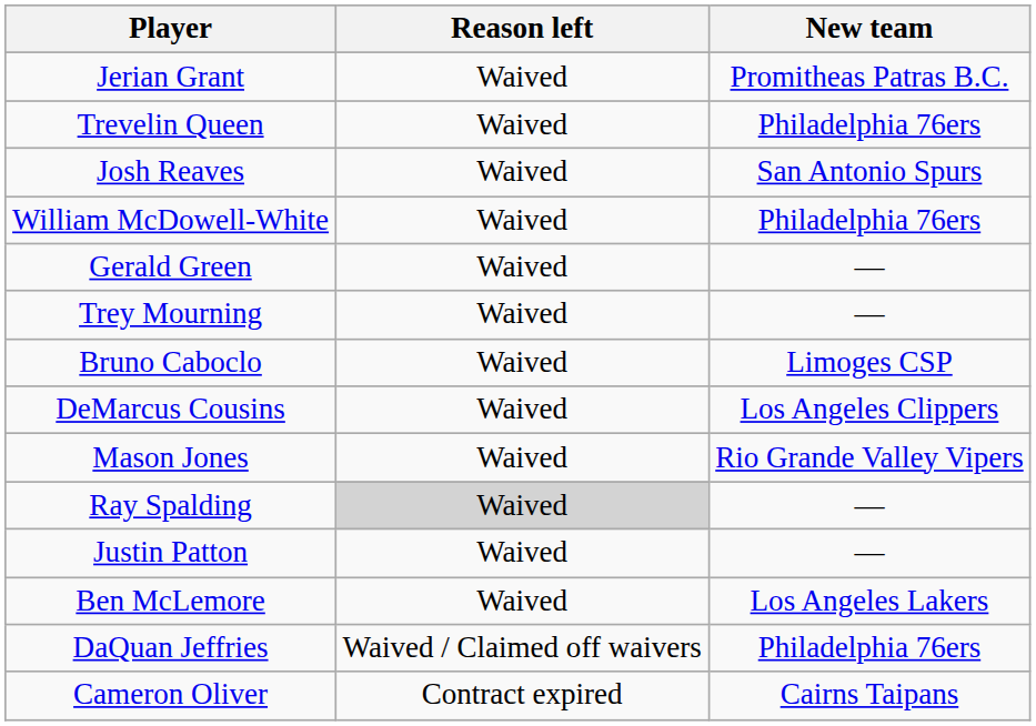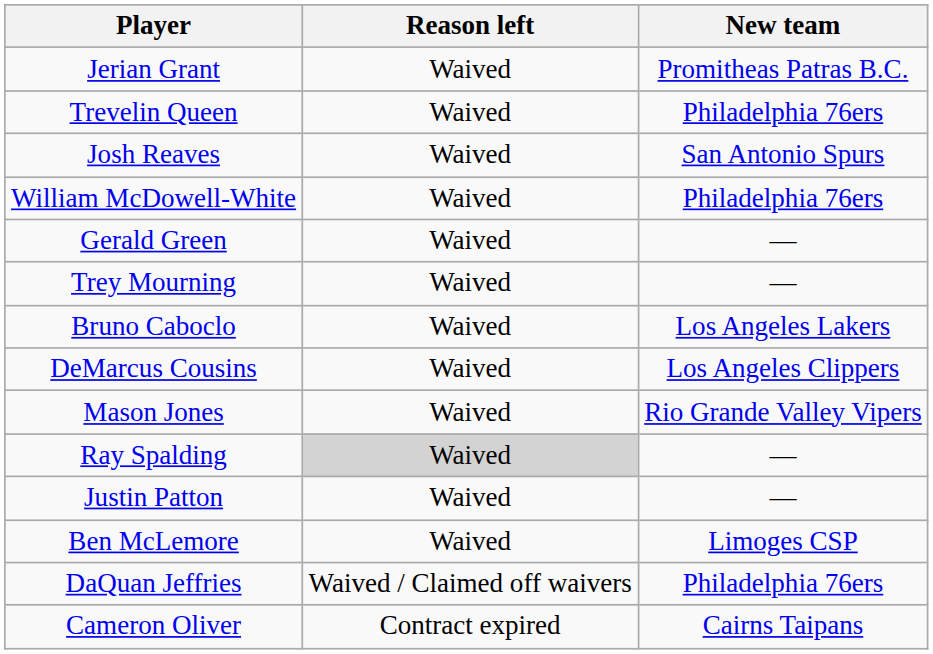Bruno Caboclo | New team: Limoges CSP -> Los Angeles Lakers
Ben McLemore | New team: Los Angeles Lakers -> Limoges CSP
